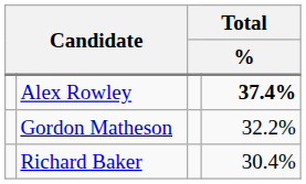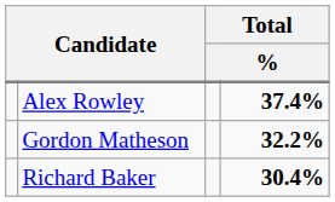Gordon Matheson | column 4: normal -> bold
Richard Baker | column 4: normal -> bold
